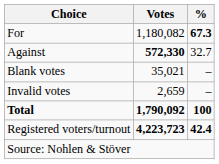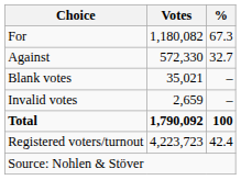For | %: bold -> normal
Against | Votes: bold -> normal
Registered voters/turnout | Votes: bold -> normal
Registered voters/turnout | %: bold -> normal
